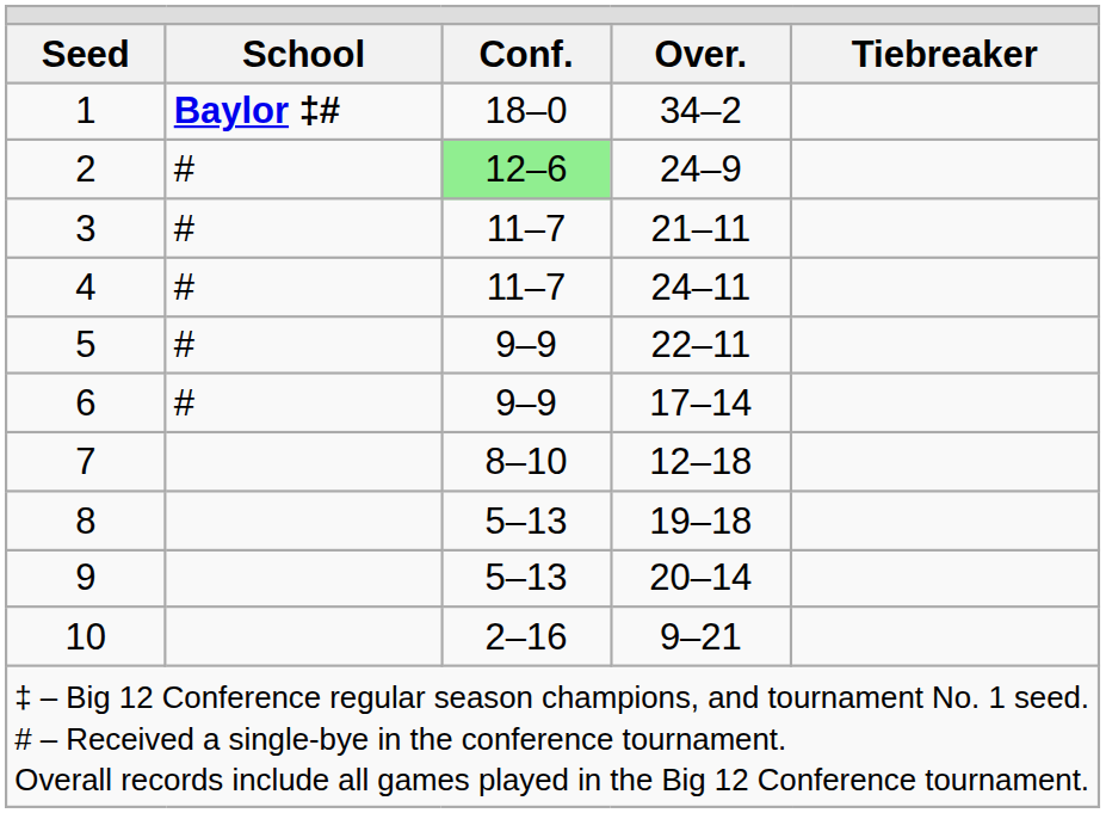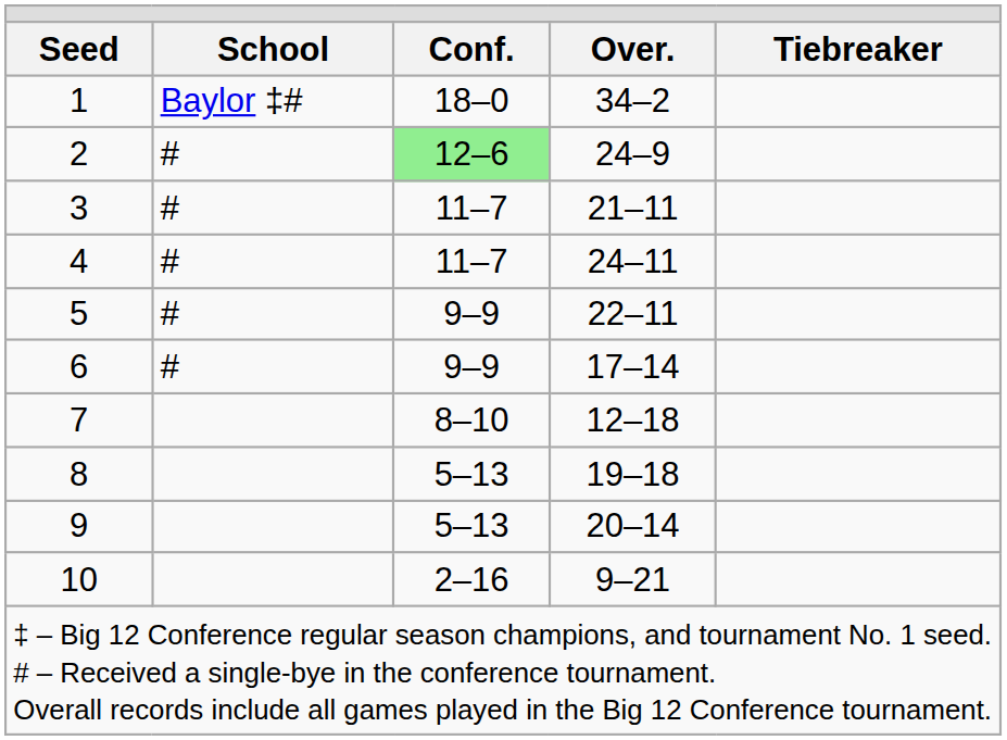1 | column 2: bold -> normal
